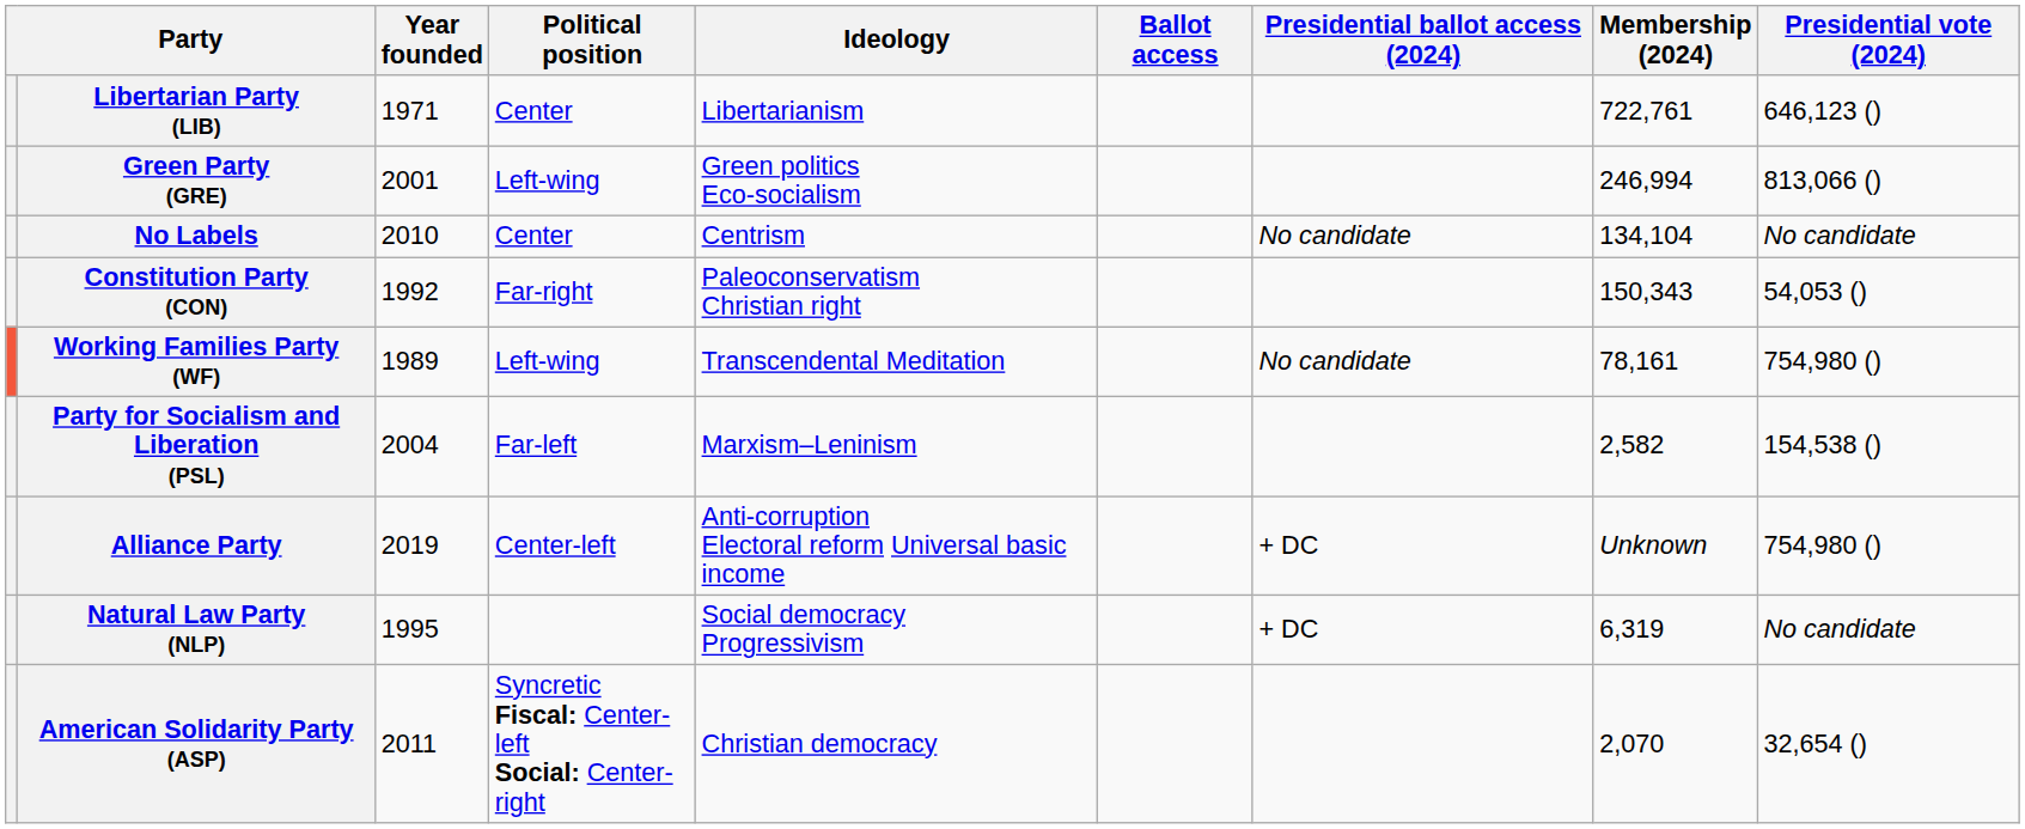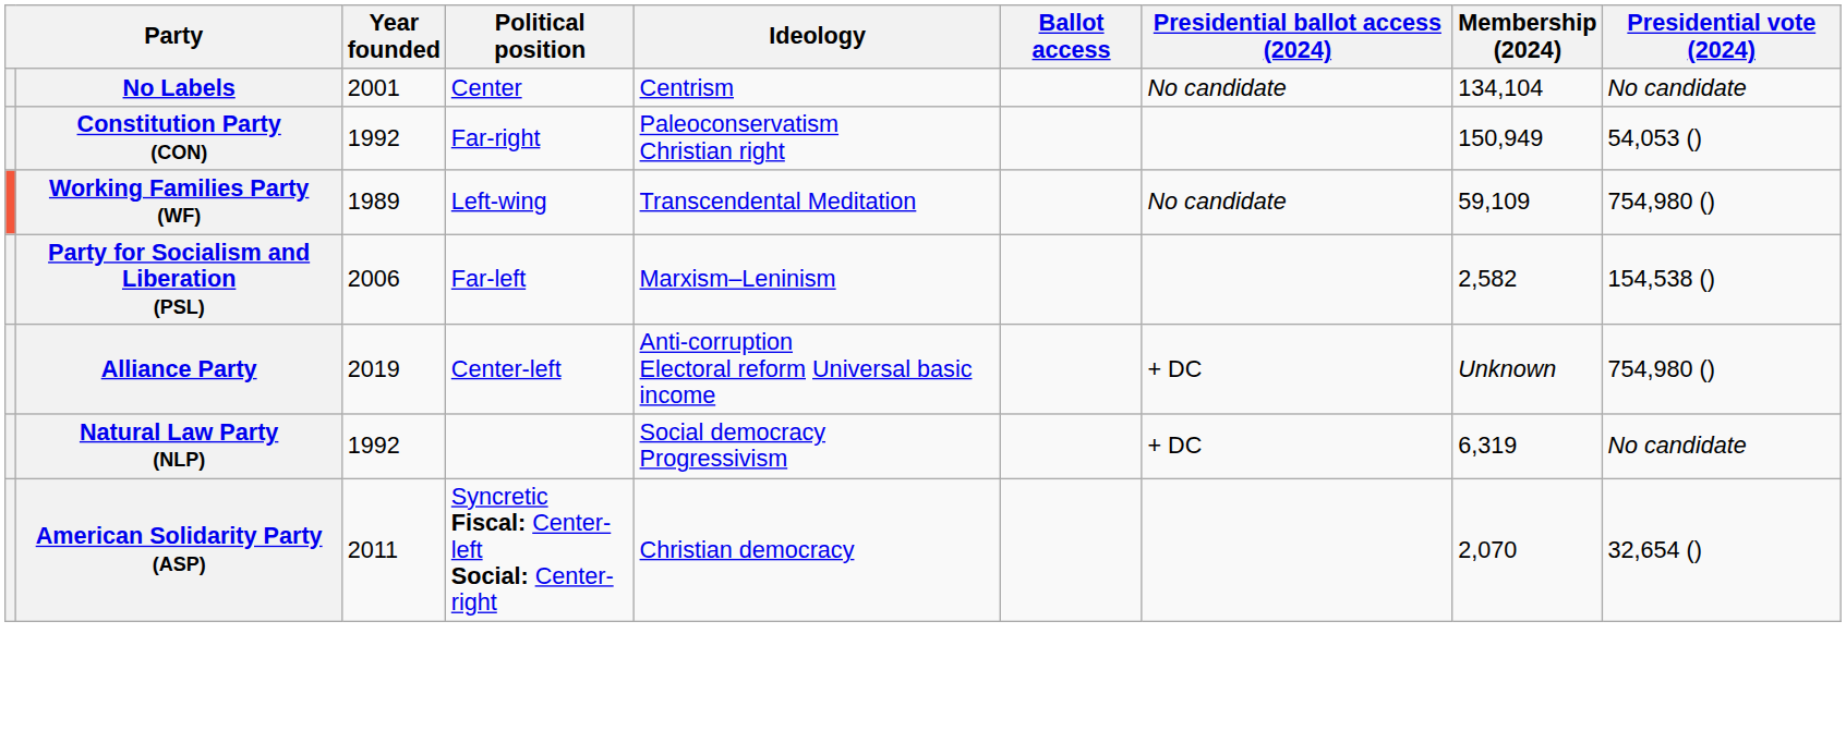- row: Libertarian Party (LIB) | 1971 | Center | Libertarianism | 722,761 | 646,123 ()
- row: Green Party (GRE) | 2001 | Left-wing | Green politics Eco-socialism | 246,994 | 813,066 ()
No Labels | Year founded: 2010 -> 2001
Constitution Party (CON) | Membership (2024): 150,343 -> 150,949
Working Families Party (WF) | Membership (2024): 78,161 -> 59,109
Party for Socialism and Liberation (PSL) | Year founded: 2004 -> 2006
Natural Law Party (NLP) | Year founded: 1995 -> 1992
